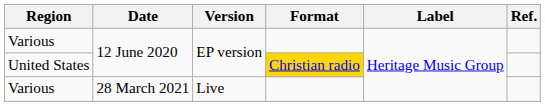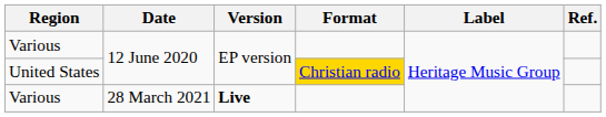Various / 28 March 2021 | Version: normal -> bold
